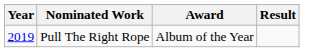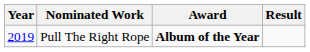Pull The Right Rope | Award: normal -> bold
